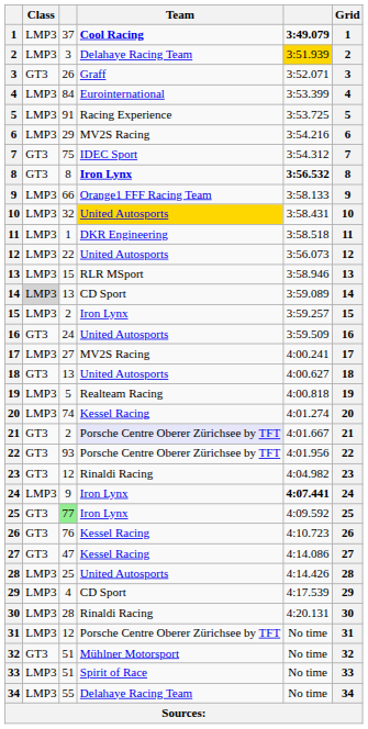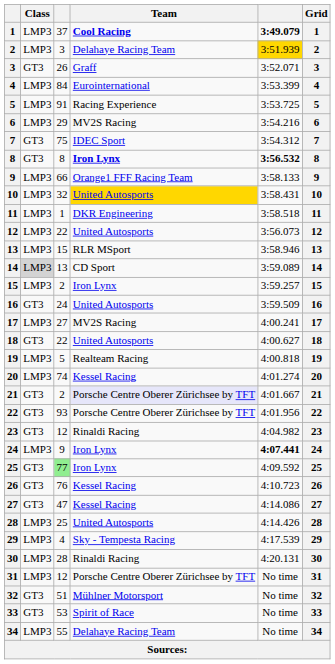row 19 | column 3: 13 -> 22
row 30 | Team: CD Sport -> Sky - Tempesta Racing
row 34 | Class: LMP3 -> GT3
row 34 | column 3: 51 -> 53
